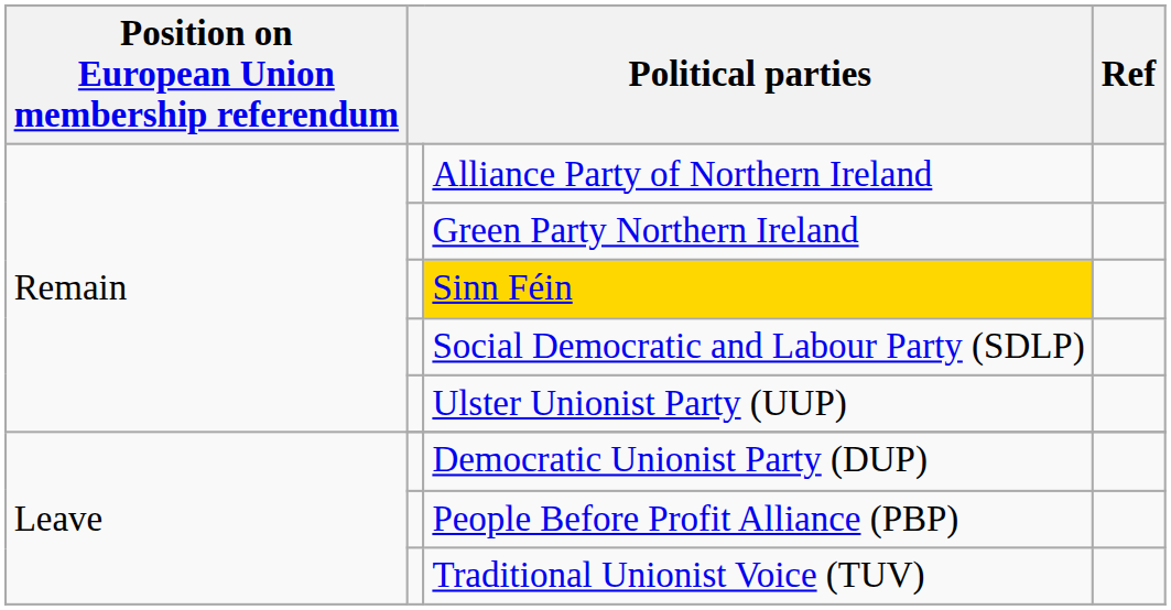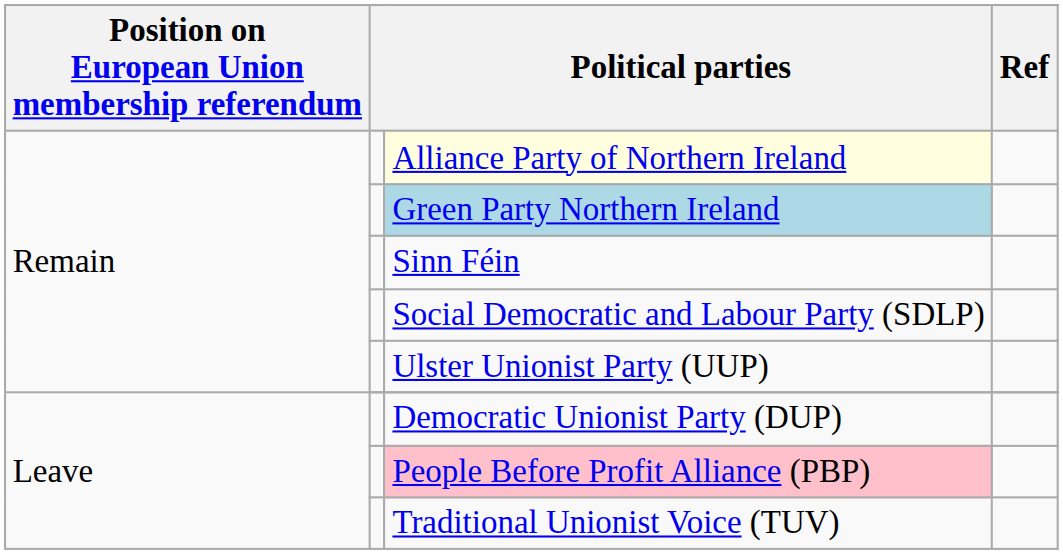Alliance Party of Northern Ireland | column 3: no background -> lightyellow background
Green Party Northern Ireland | column 3: no background -> lightblue background
Sinn Féin | column 3: gold background -> no background
People Before Profit Alliance (PBP) | column 3: no background -> pink background
